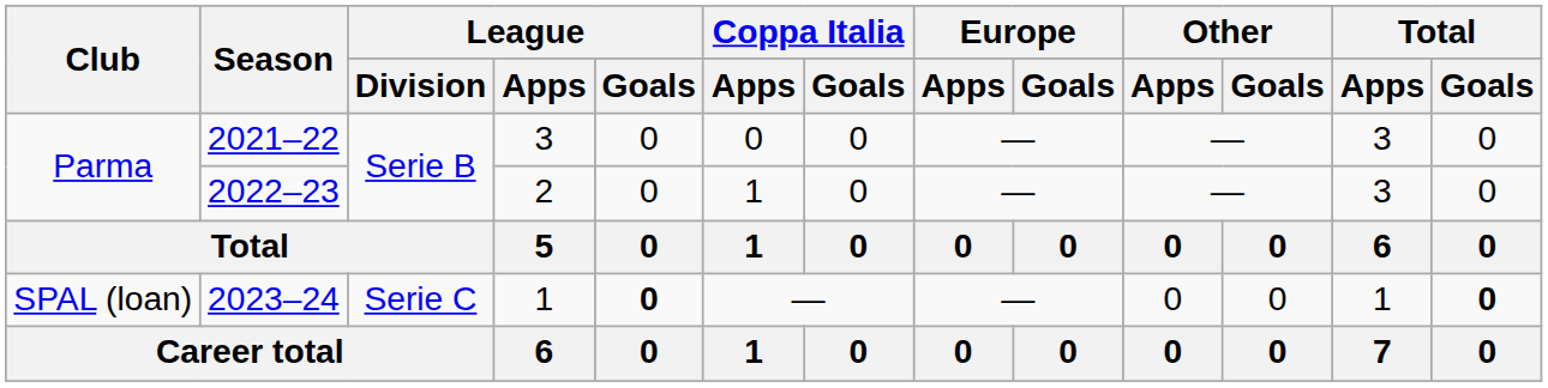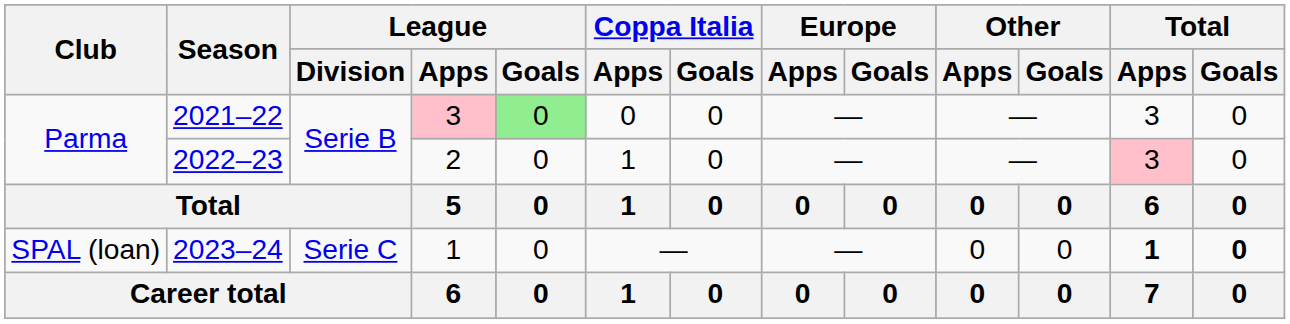2021–22 | League / Apps: no background -> pink background
2021–22 | League / Goals: no background -> lightgreen background
2022–23 | Total / Apps: no background -> pink background
2023–24 | League / Goals: bold -> normal
2023–24 | Total / Apps: normal -> bold
